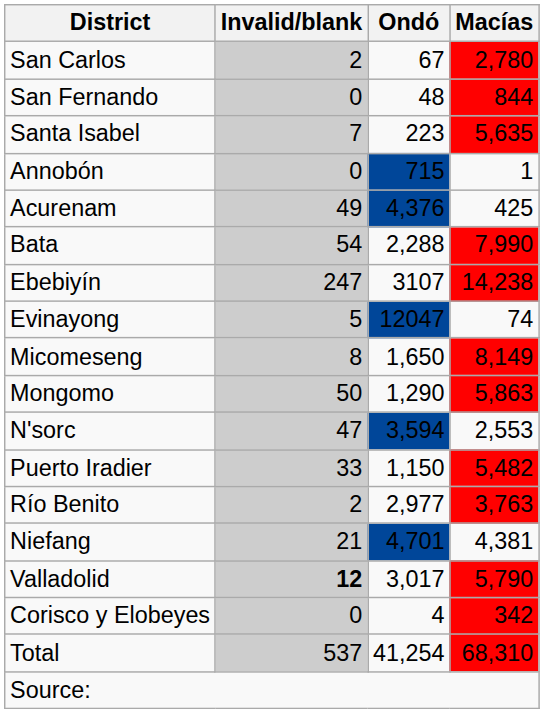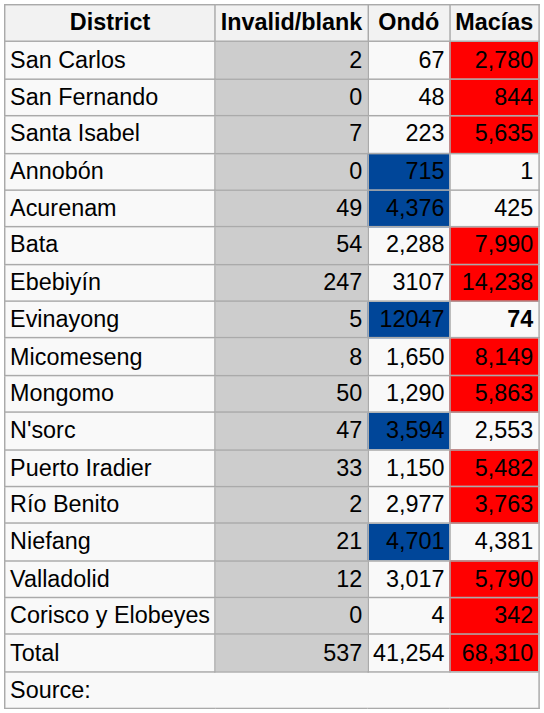Evinayong | Macías: normal -> bold
Valladolid | Invalid/blank: bold -> normal
